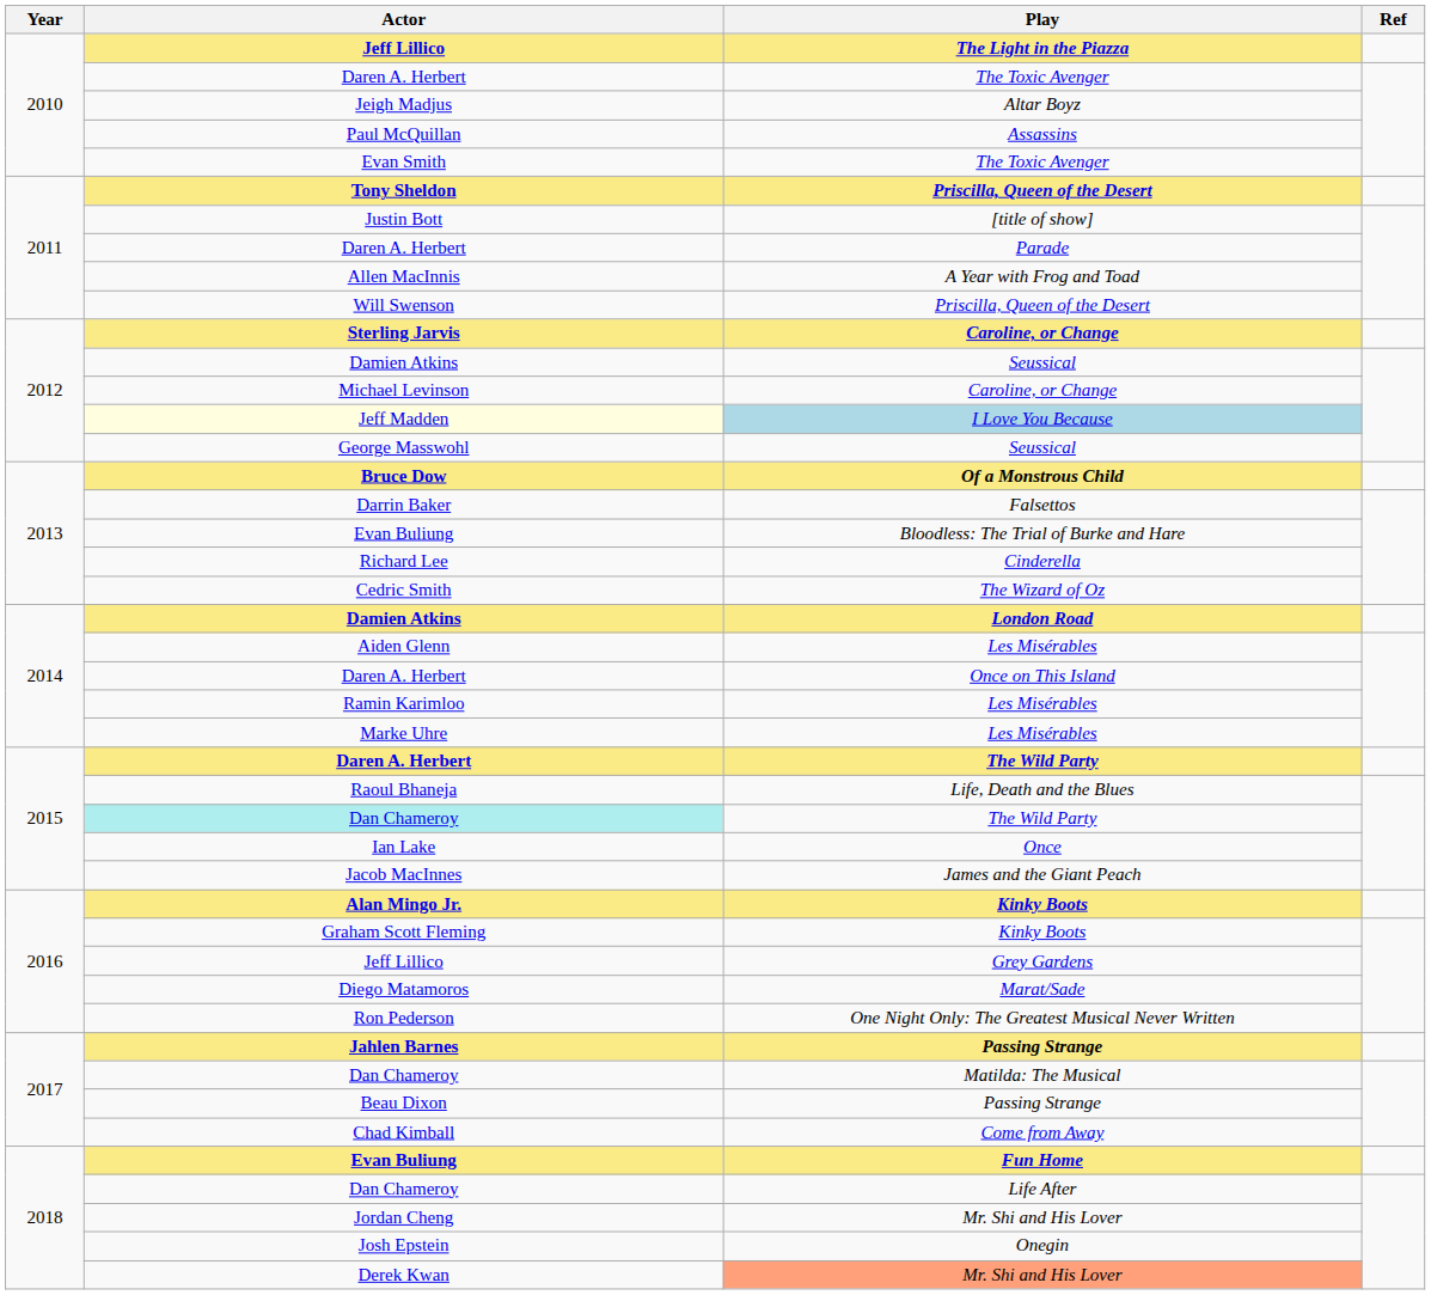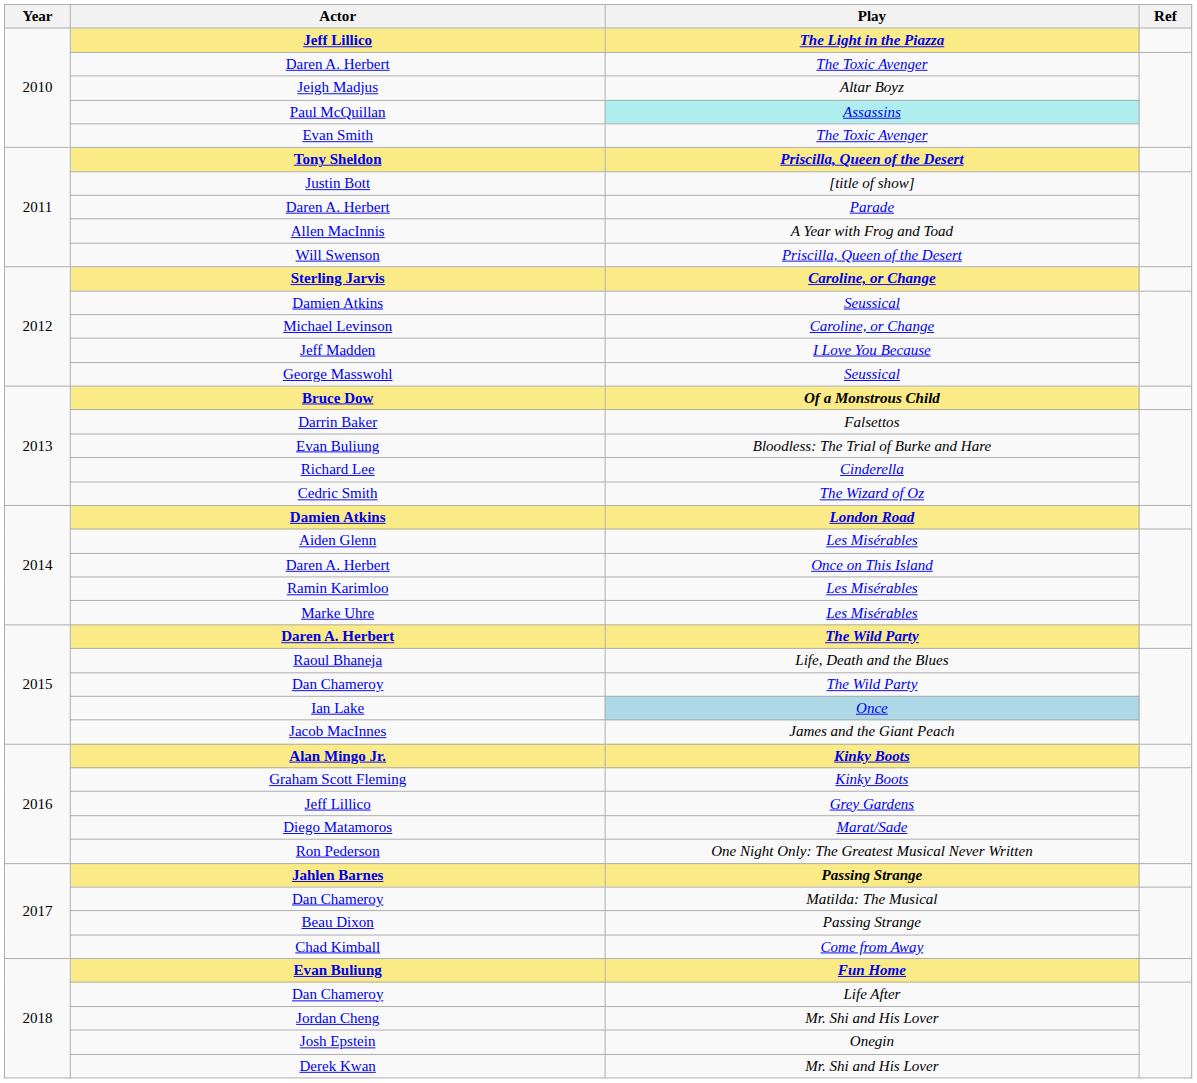Paul McQuillan | Play: no background -> paleturquoise background
Jeff Madden | Actor: lightyellow background -> no background
Jeff Madden | Play: lightblue background -> no background
Dan Chameroy / The Wild Party | Actor: paleturquoise background -> no background
Ian Lake | Play: no background -> lightblue background
Derek Kwan | Play: lightsalmon background -> no background
